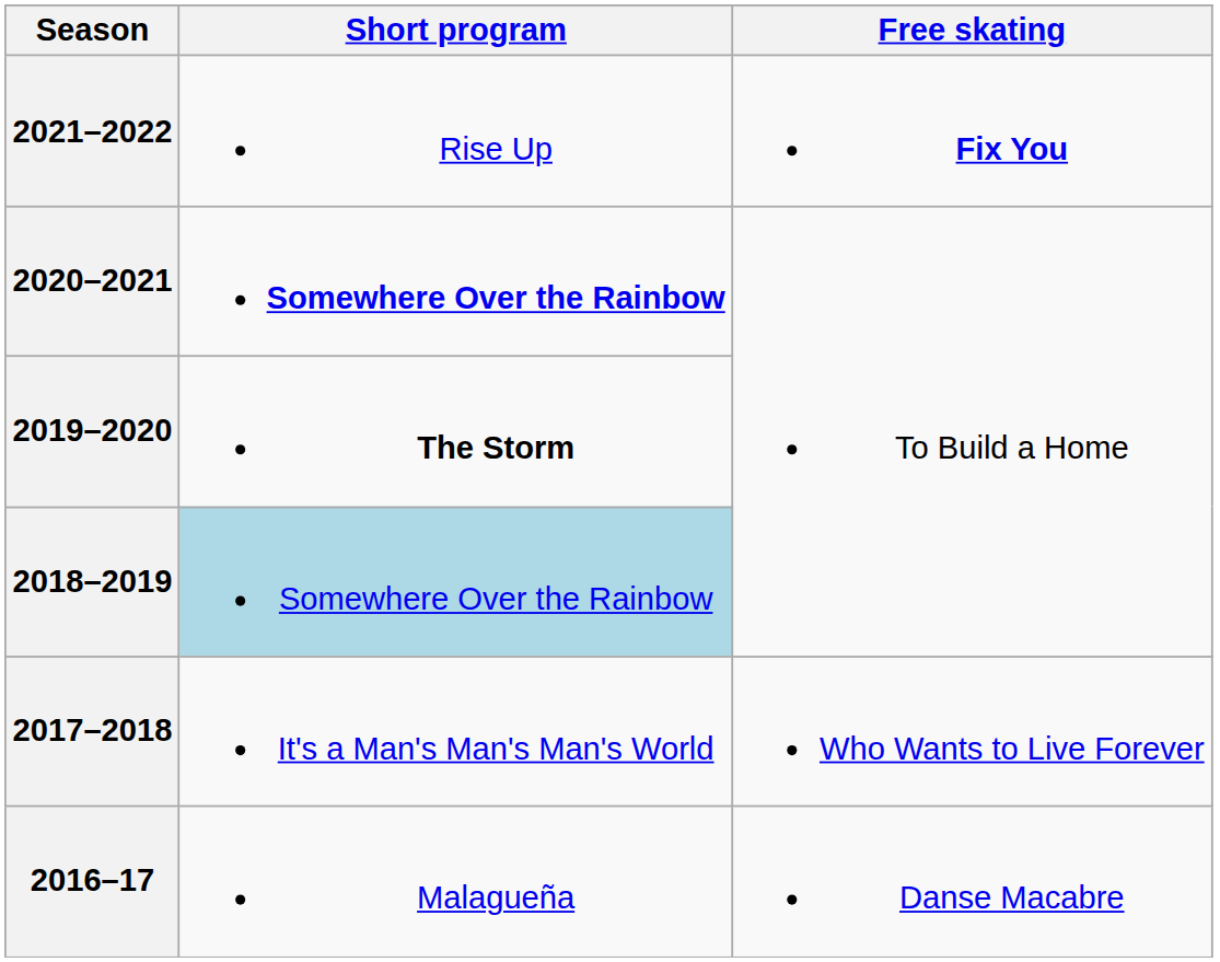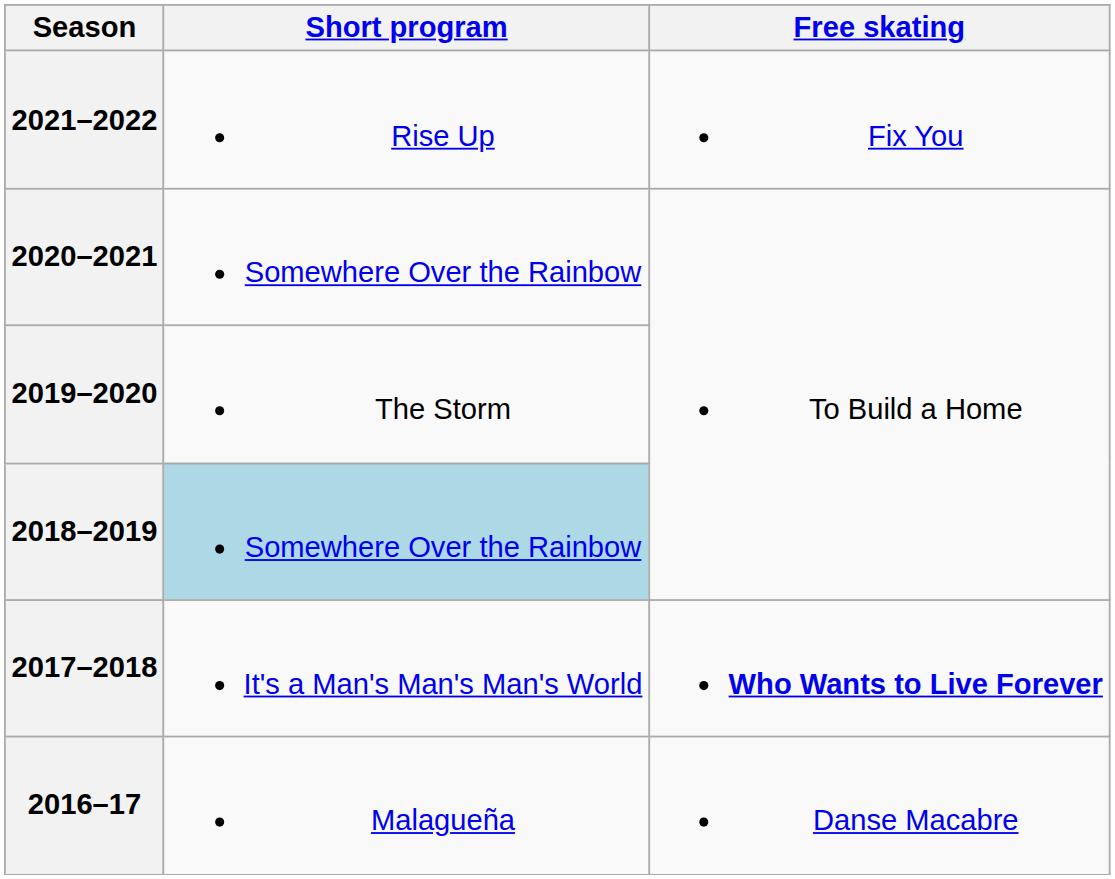2021–2022 | Free skating: bold -> normal
2020–2021 | Short program: bold -> normal
2019–2020 | Short program: bold -> normal
2017–2018 | Free skating: normal -> bold
